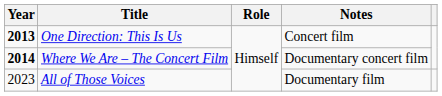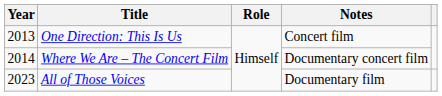One Direction: This Is Us | Year: bold -> normal
Where We Are – The Concert Film | Year: bold -> normal
